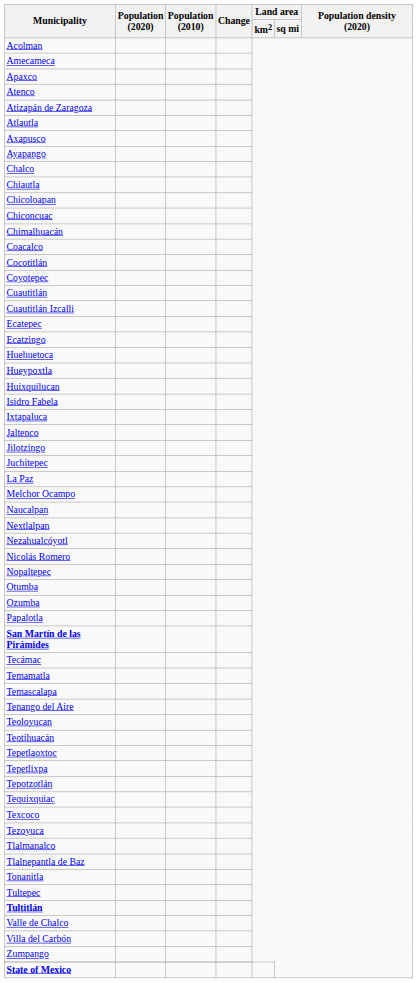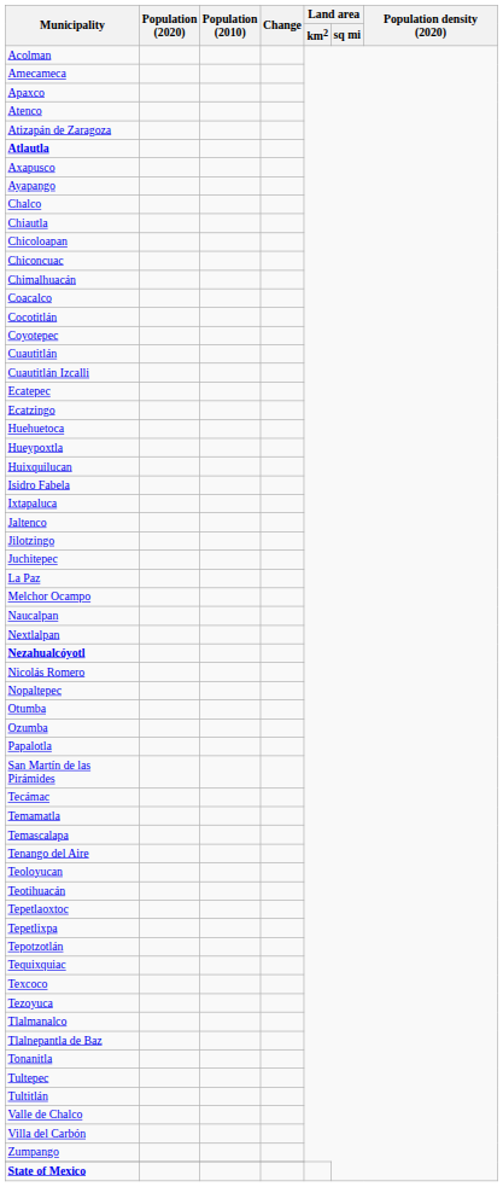Atlautla | Municipality: normal -> bold
Nezahualcóyotl | Municipality: normal -> bold
San Martín de las Pirámides | Municipality: bold -> normal
Tultitlán | Municipality: bold -> normal
